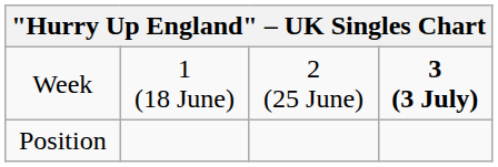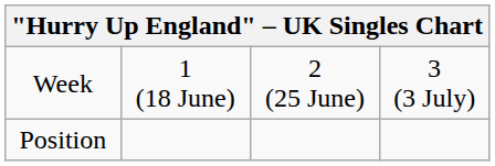Week | column 4: bold -> normal
